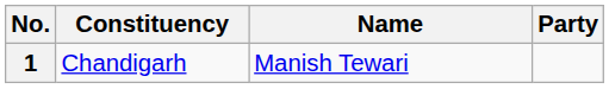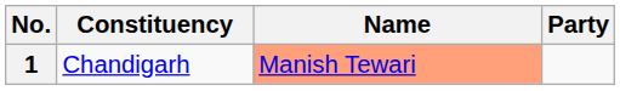1 | Name: no background -> lightsalmon background
